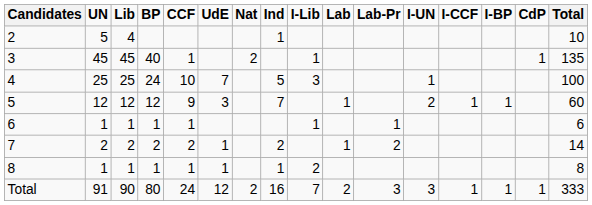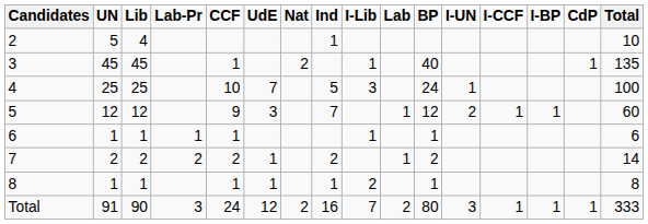columns swapped: BP <-> Lab-Pr
